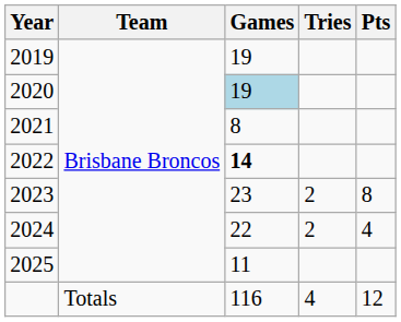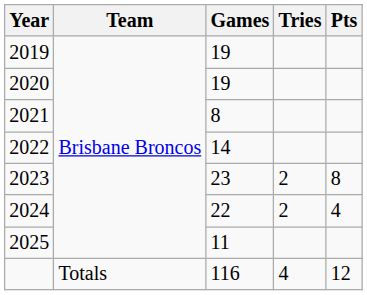2020 | Games: lightblue background -> no background
2022 | Games: bold -> normal
